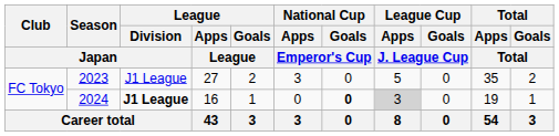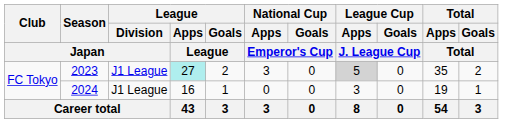2023 | League / Apps / League: no background -> paleturquoise background
2023 | League Cup / Apps / J. League Cup: no background -> lightgrey background
2024 | League / Division / Japan: bold -> normal
2024 | National Cup / Goals / Emperor's Cup: bold -> normal
2024 | League Cup / Apps / J. League Cup: lightgrey background -> no background
